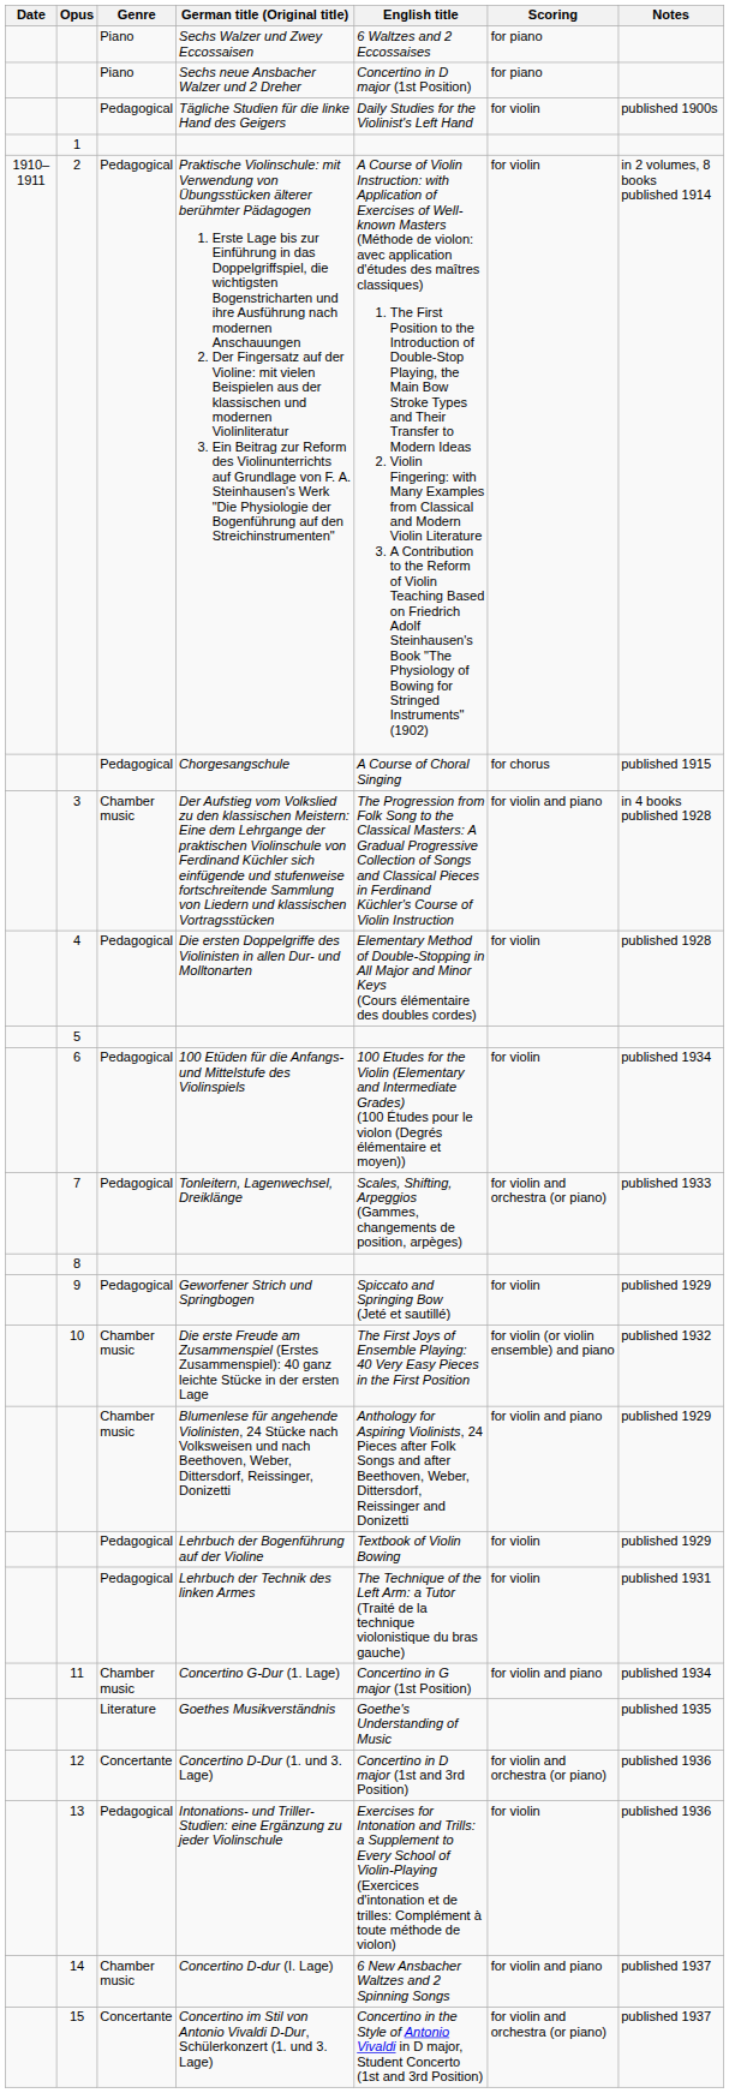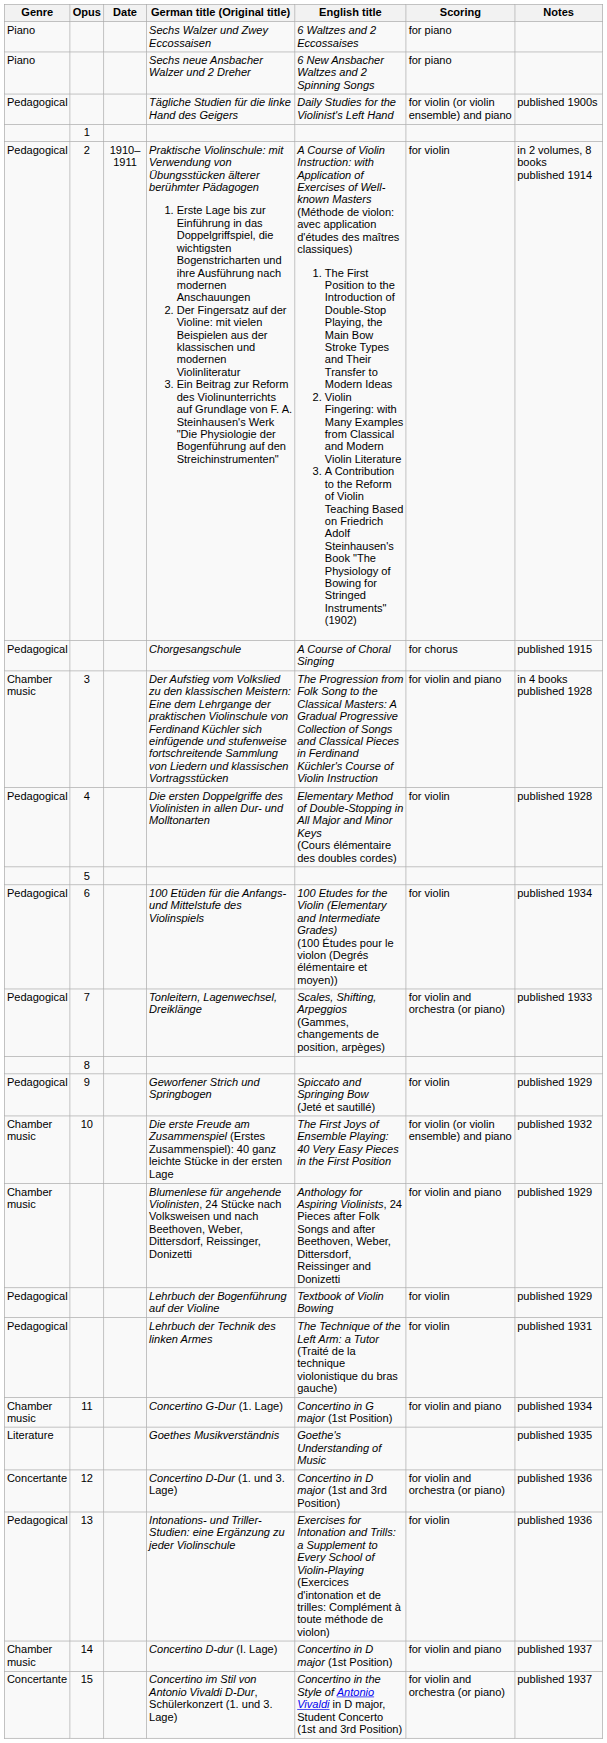columns swapped: Genre <-> Date
Sechs neue Ansbacher Walzer und 2 Dreher | English title: Concertino in D major (1st Position) -> 6 New Ansbacher Waltzes and 2 Spinning Songs
Tägliche Studien für die linke Hand des Geigers | Scoring: for violin -> for violin (or violin ensemble) and piano
Concertino D-dur (I. Lage) | English title: 6 New Ansbacher Waltzes and 2 Spinning Songs -> Concertino in D major (1st Position)
